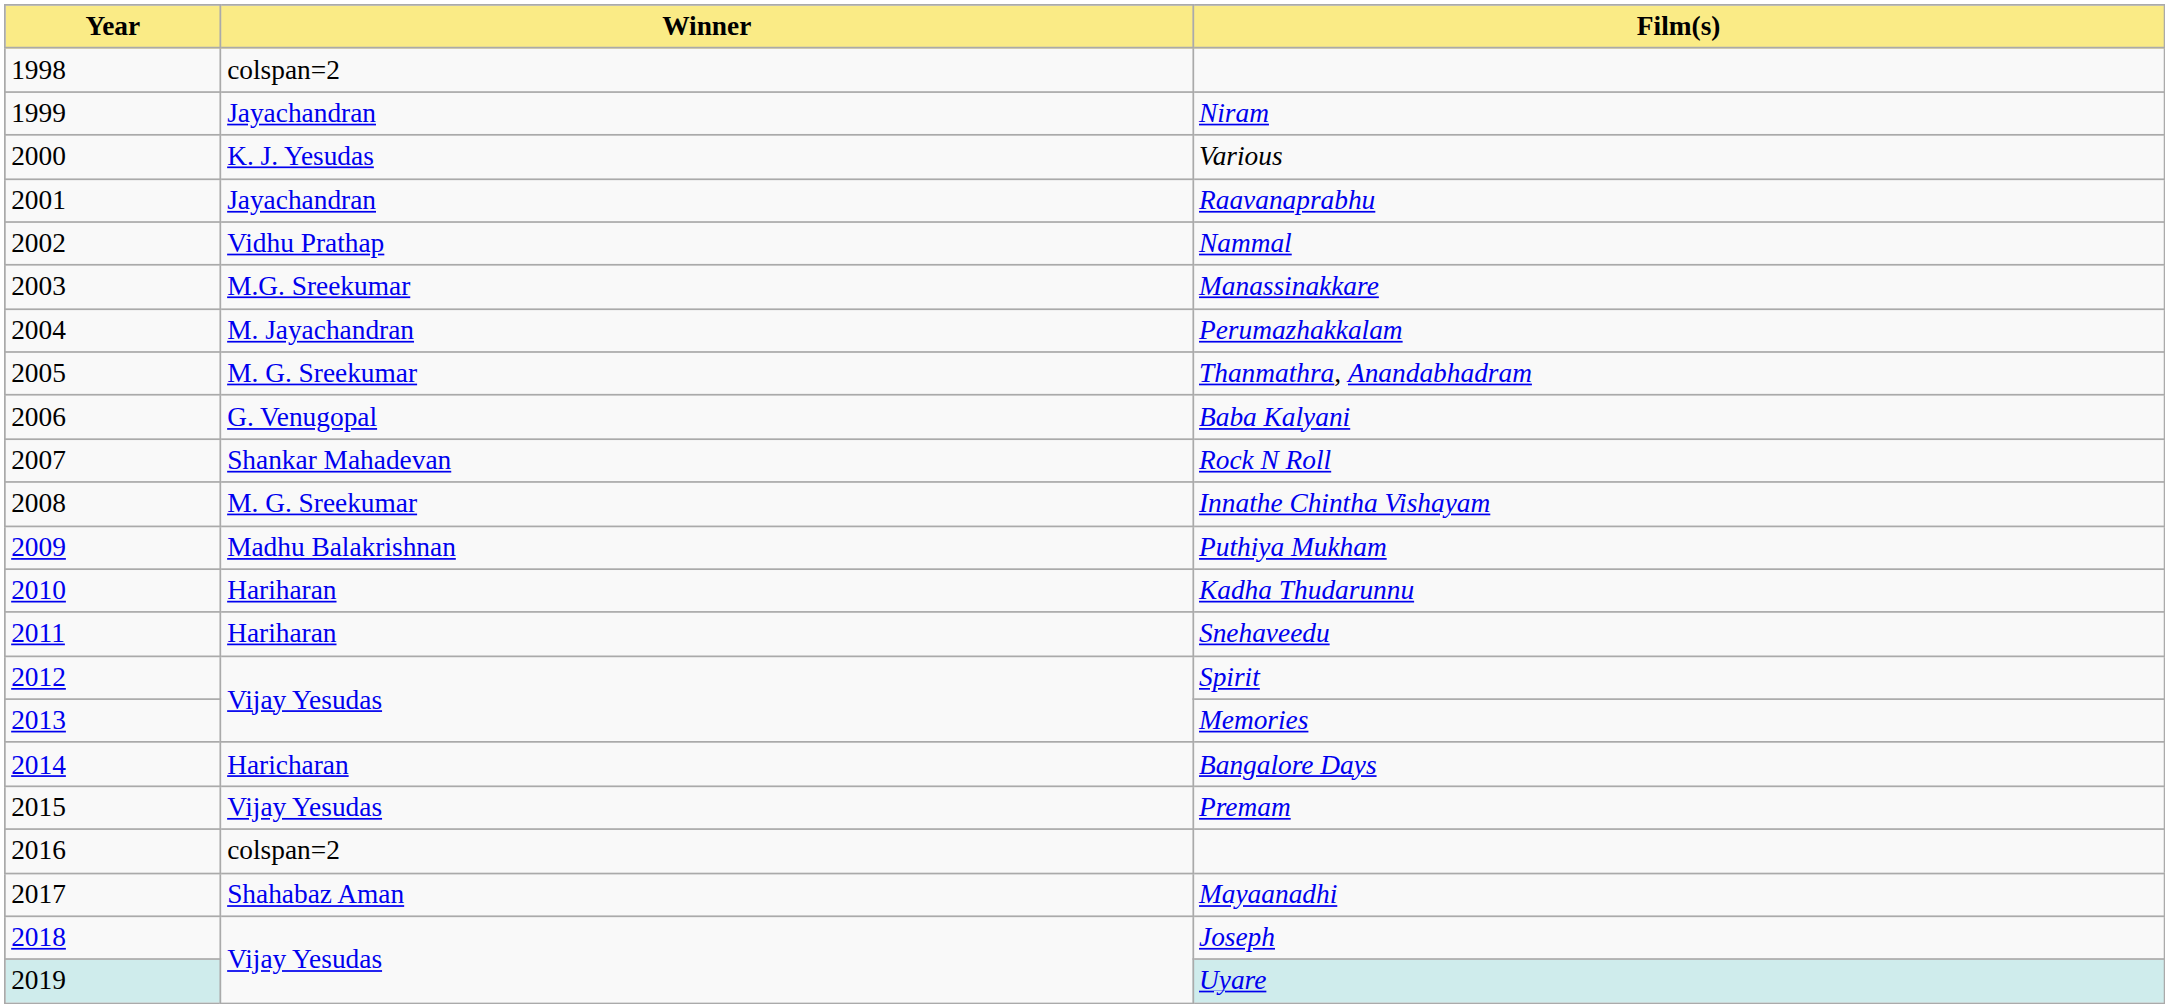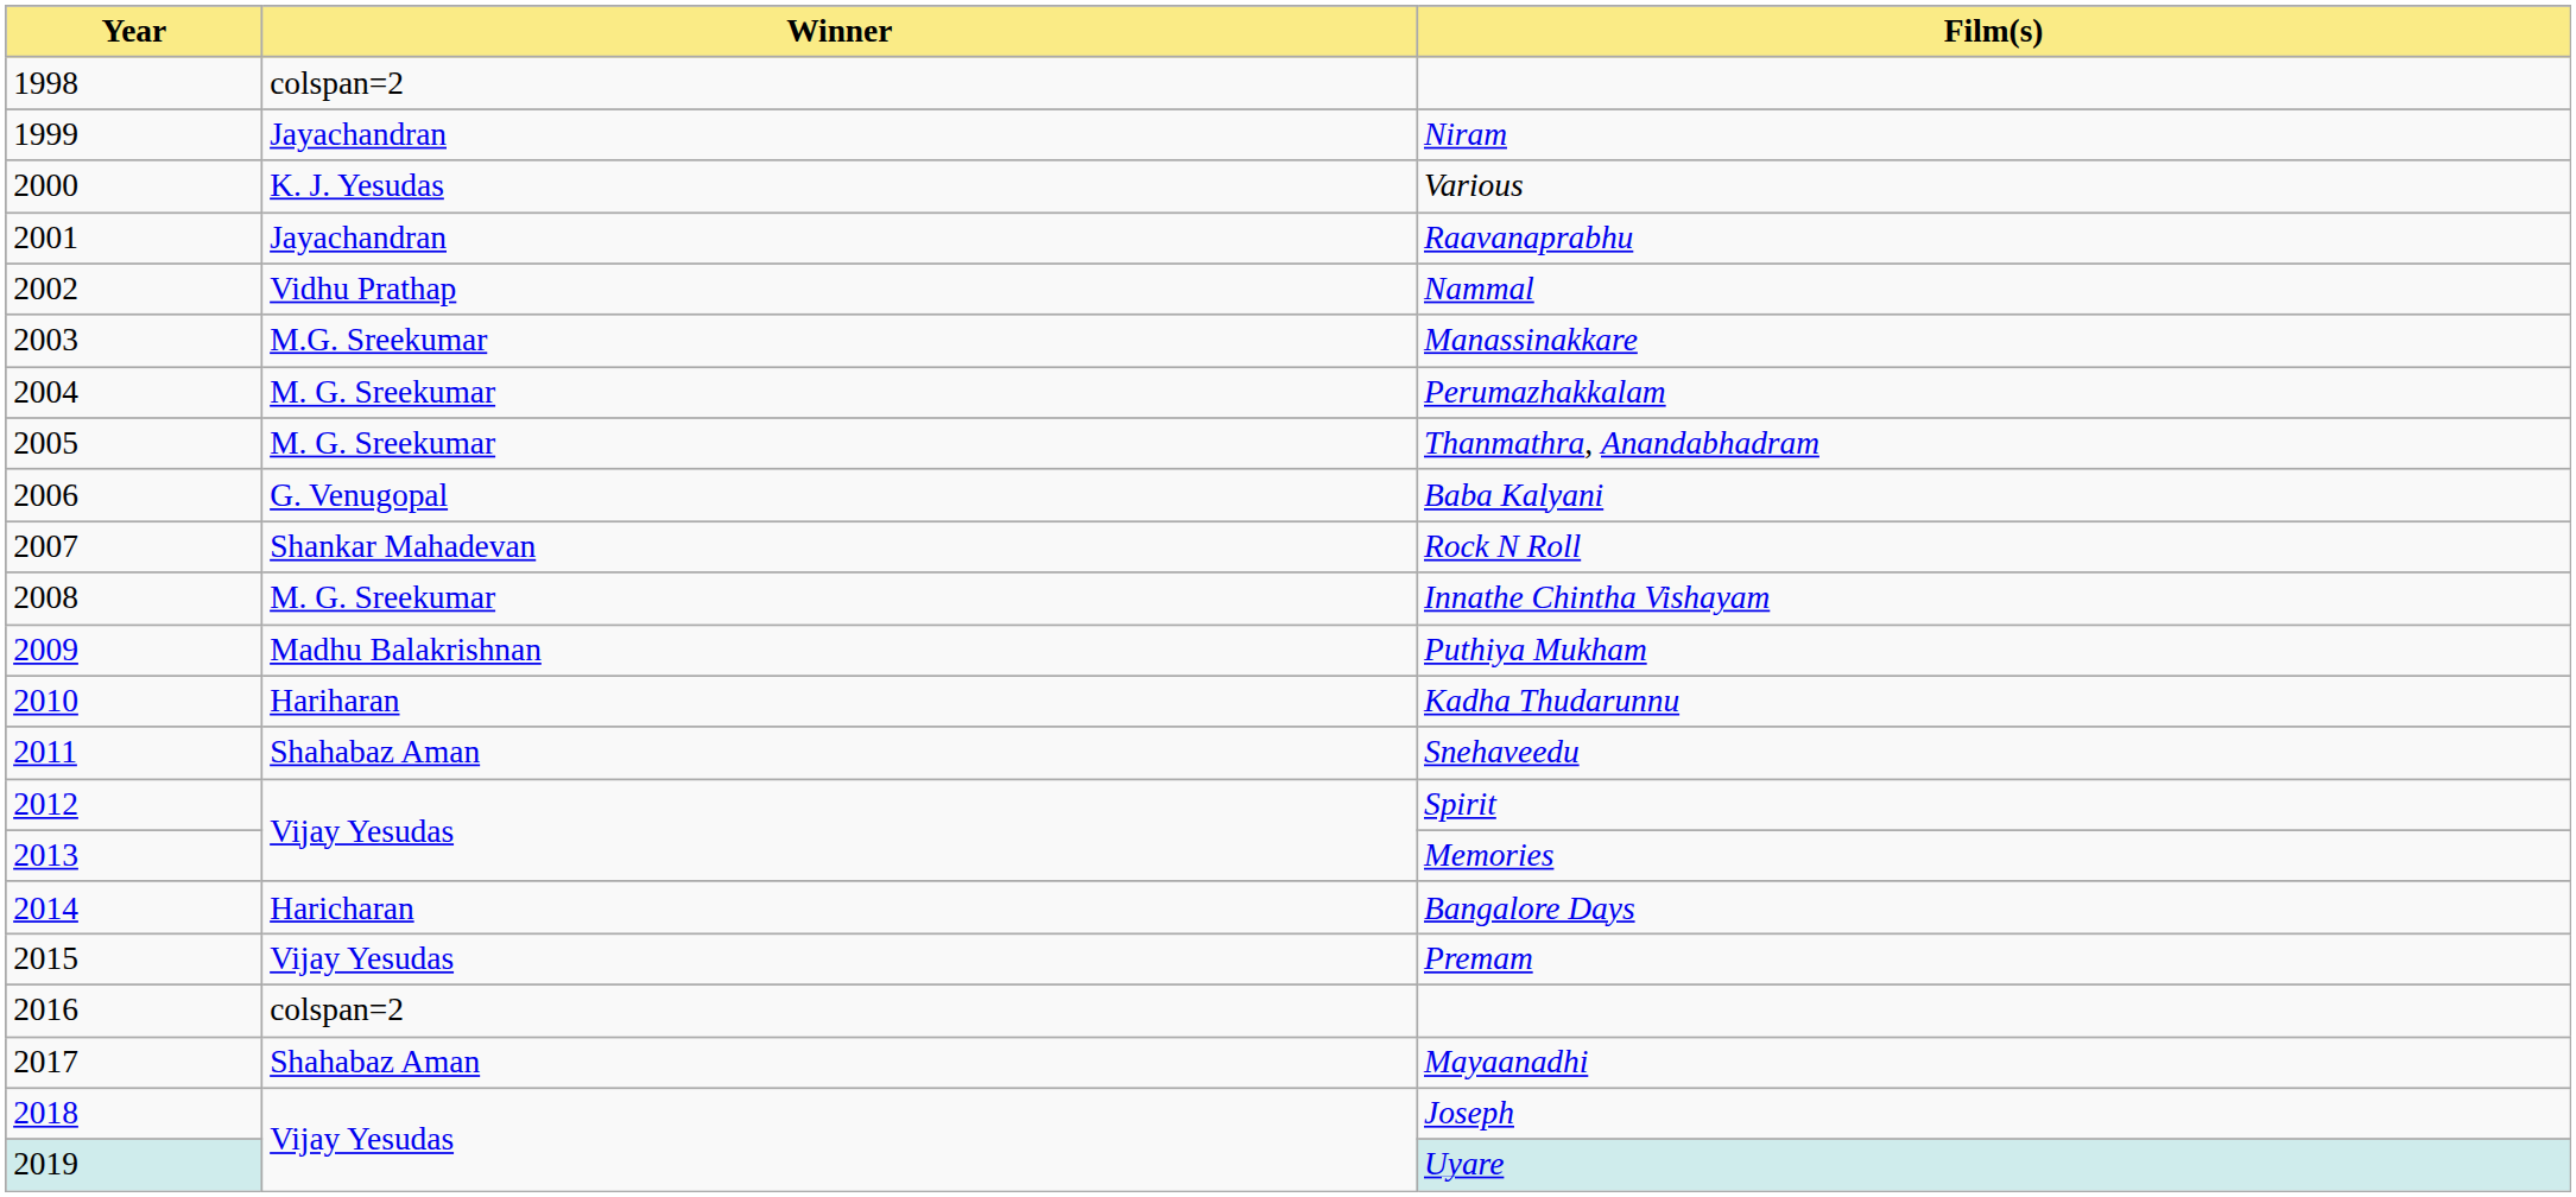Perumazhakkalam | Winner: M. Jayachandran -> M. G. Sreekumar
Snehaveedu | Winner: Hariharan -> Shahabaz Aman
